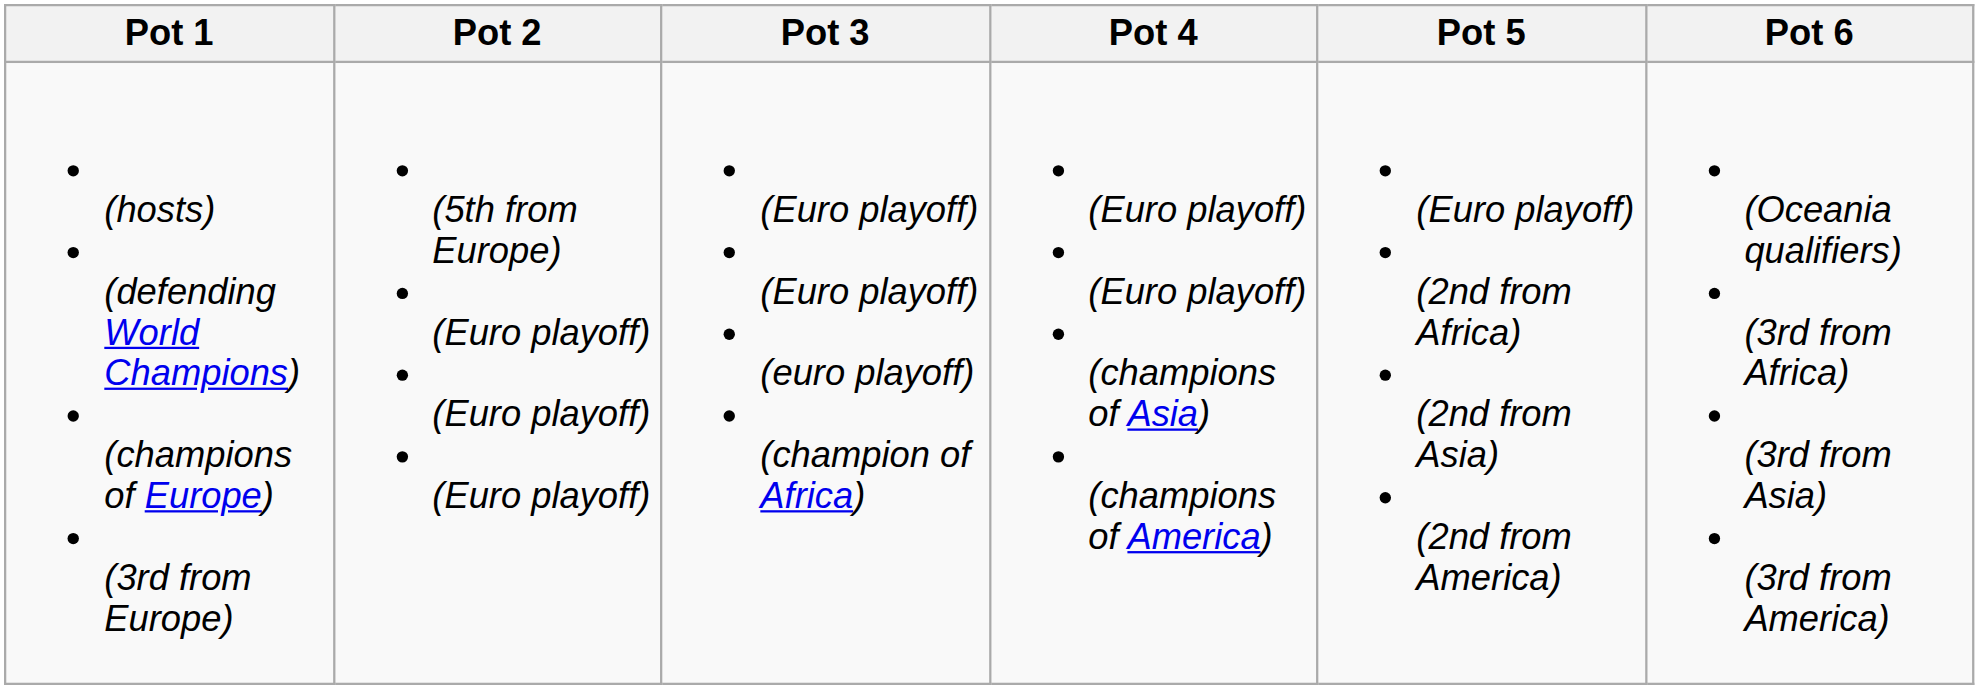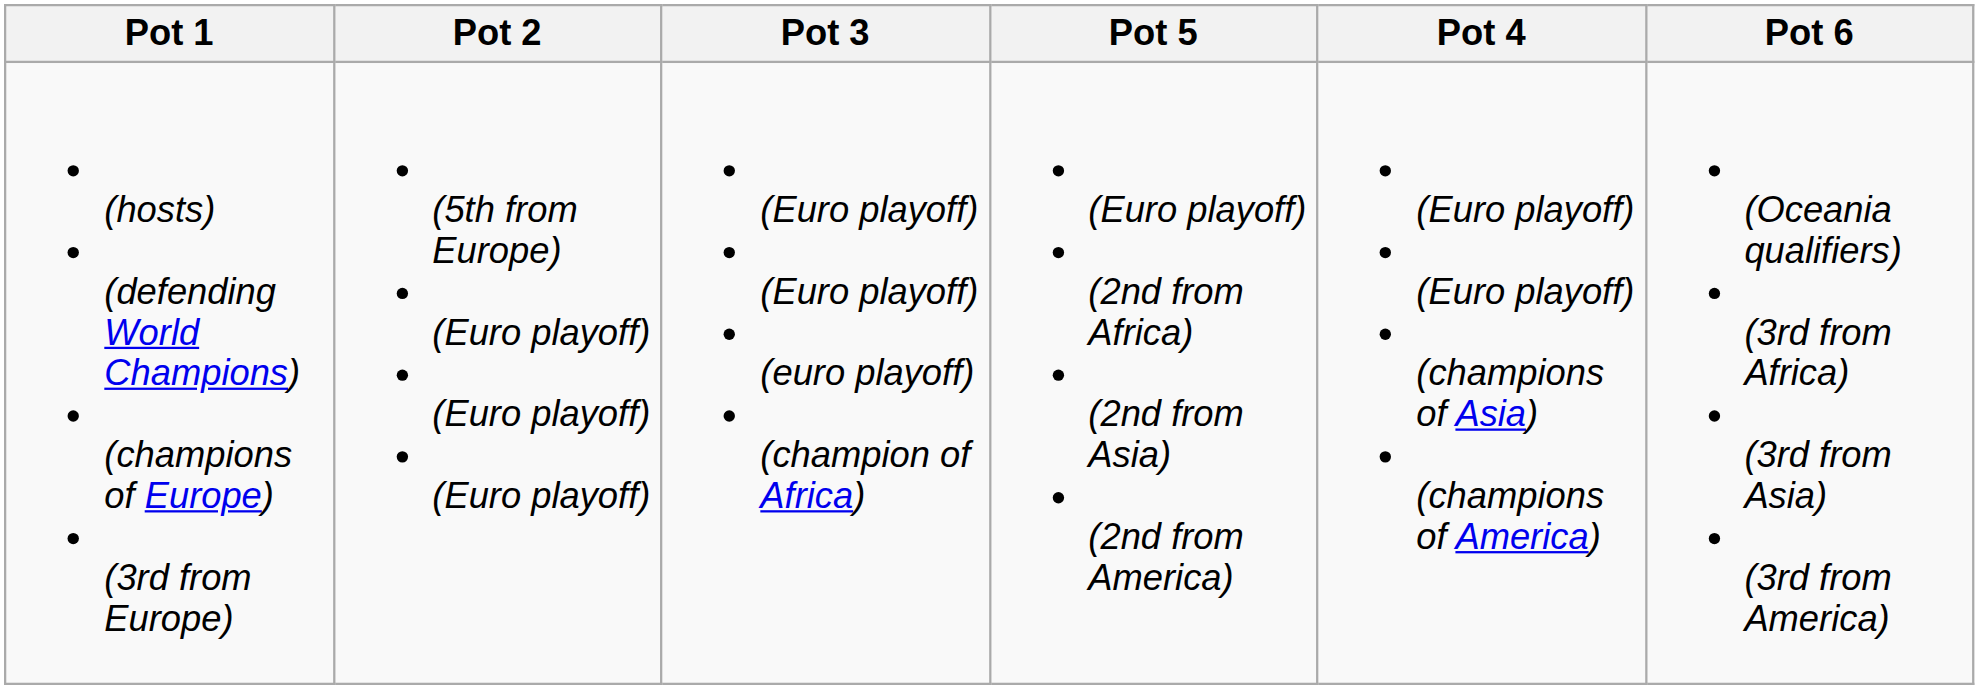columns swapped: Pot 4 <-> Pot 5
